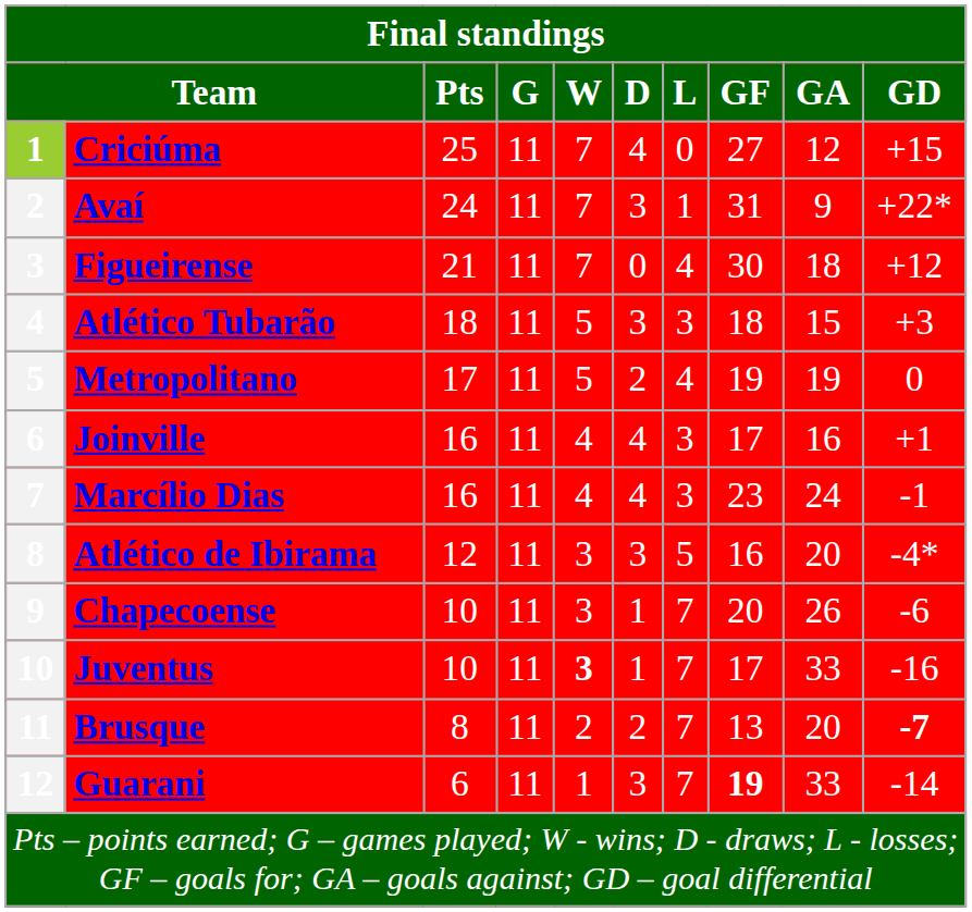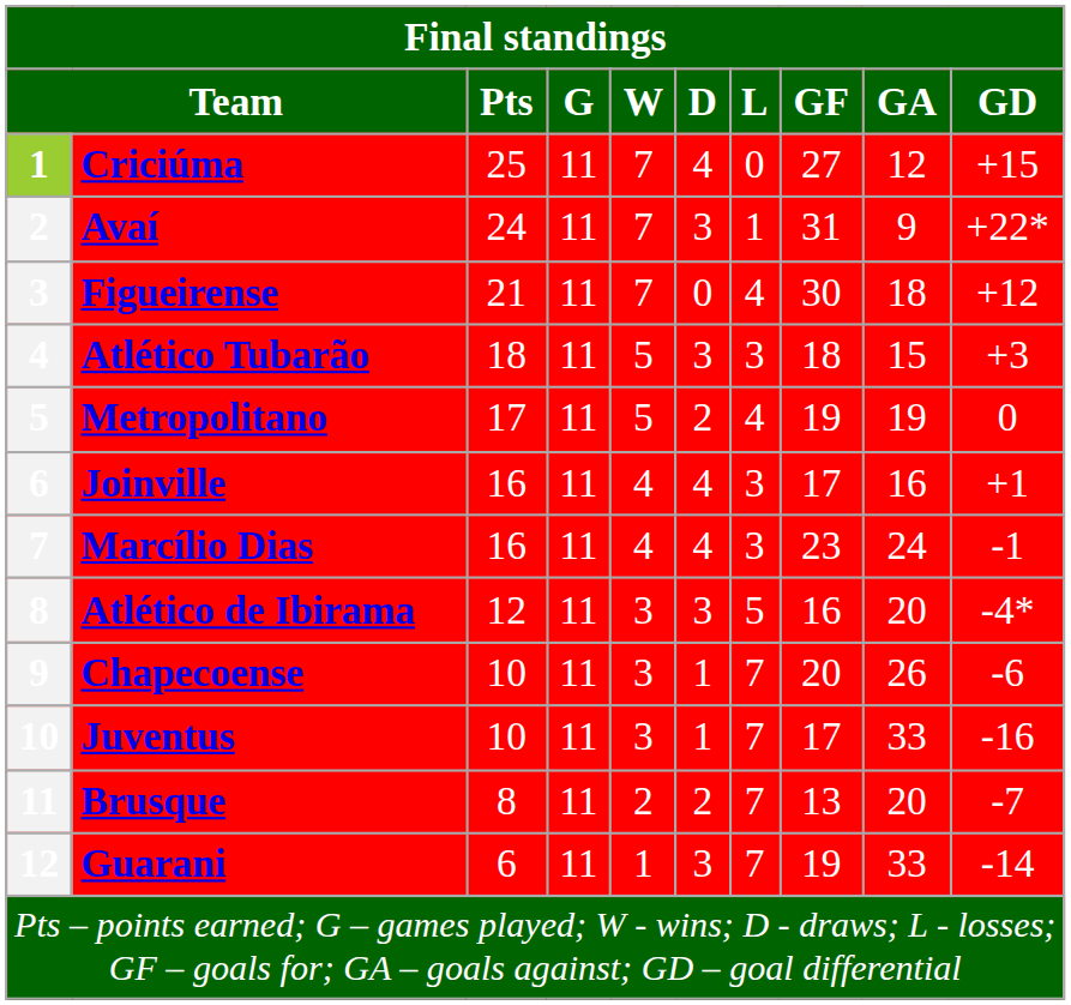Juventus | W: bold -> normal
Brusque | GD: bold -> normal
Guarani | GF: bold -> normal
